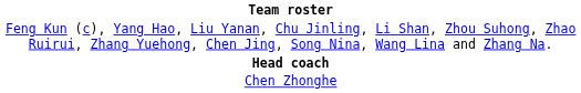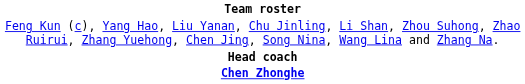row 4 | column 1: normal -> bold
